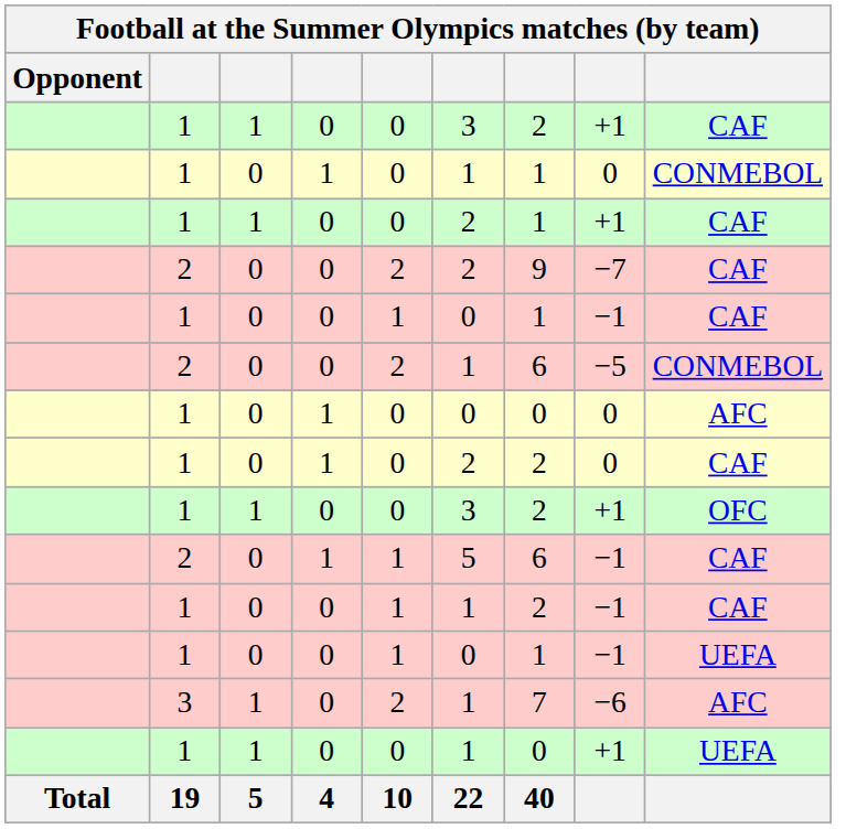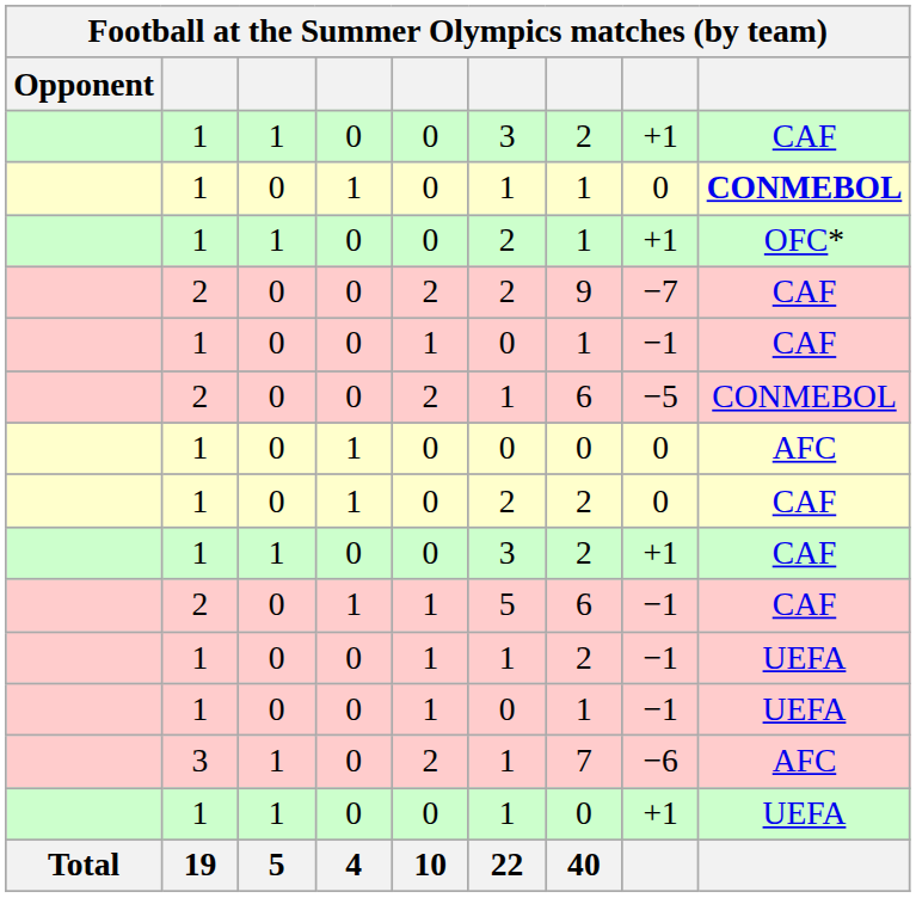row 4 | column 9: normal -> bold
row 5 | column 9: CAF -> OFC*
row 11 | column 9: OFC -> CAF
row 13 | column 9: CAF -> UEFA
